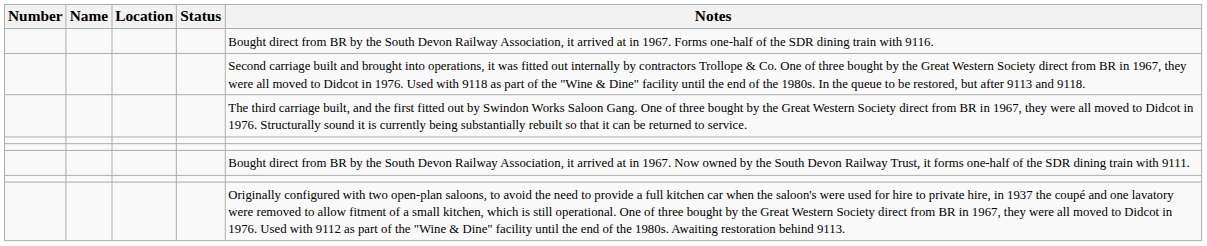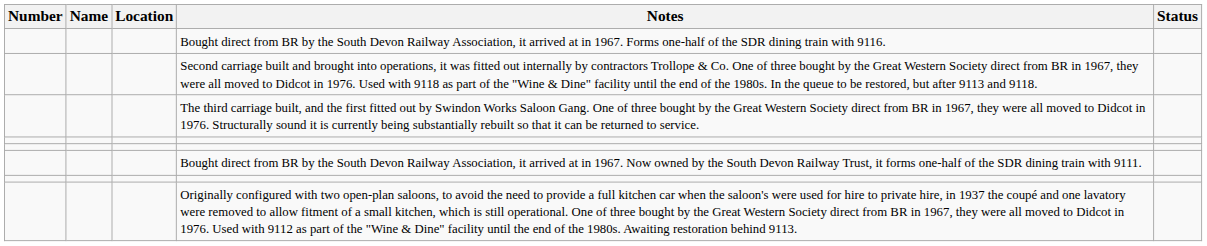columns swapped: Status <-> Notes
